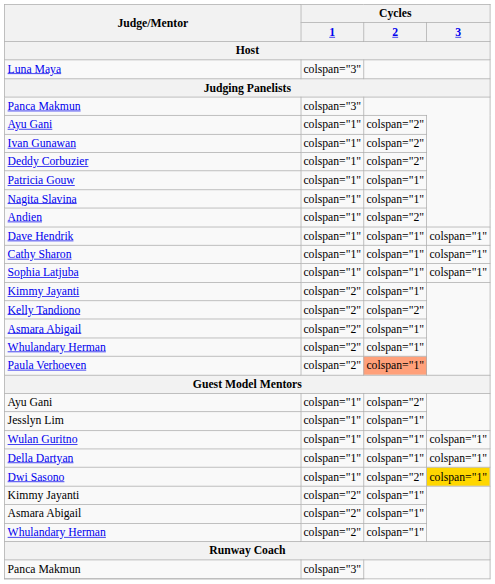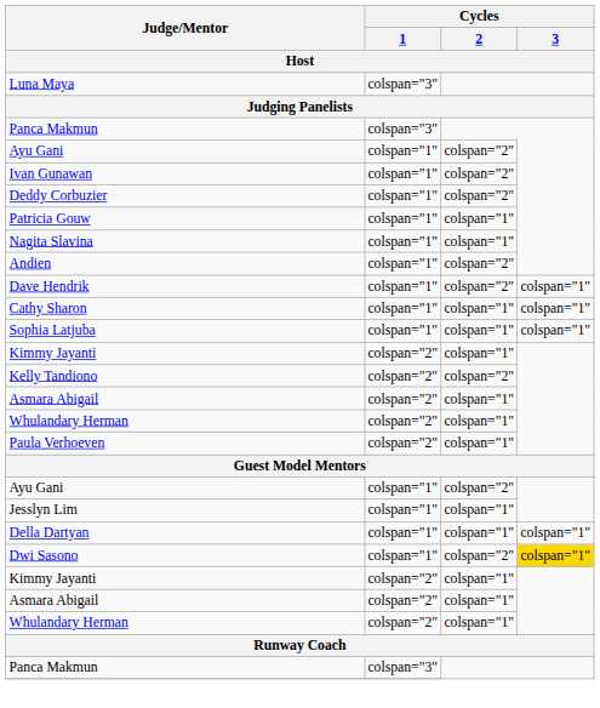Dave Hendrik | Cycles / 2: colspan="1" -> colspan="2"
Paula Verhoeven | Cycles / 2: lightsalmon background -> no background
- row: Wulan Guritno | colspan="1" | colspan="1" | colspan="1"
